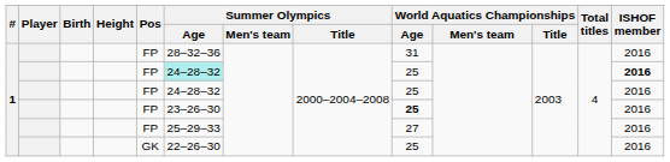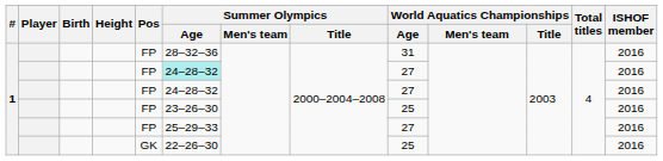row 4 | World Aquatics Championships / Age: 25 -> 27
row 4 | ISHOF member: bold -> normal
row 5 | World Aquatics Championships / Age: 25 -> 27
row 6 | World Aquatics Championships / Age: bold -> normal
